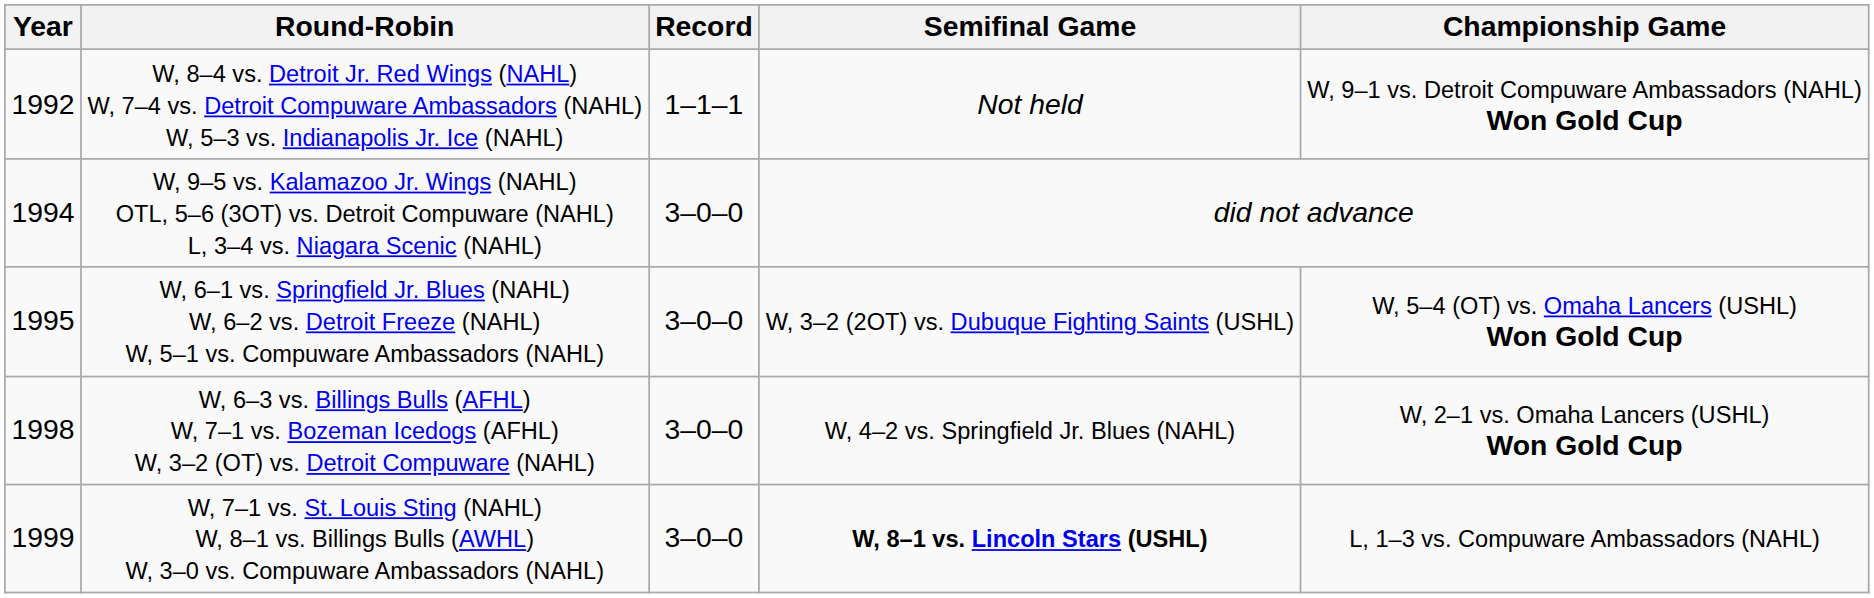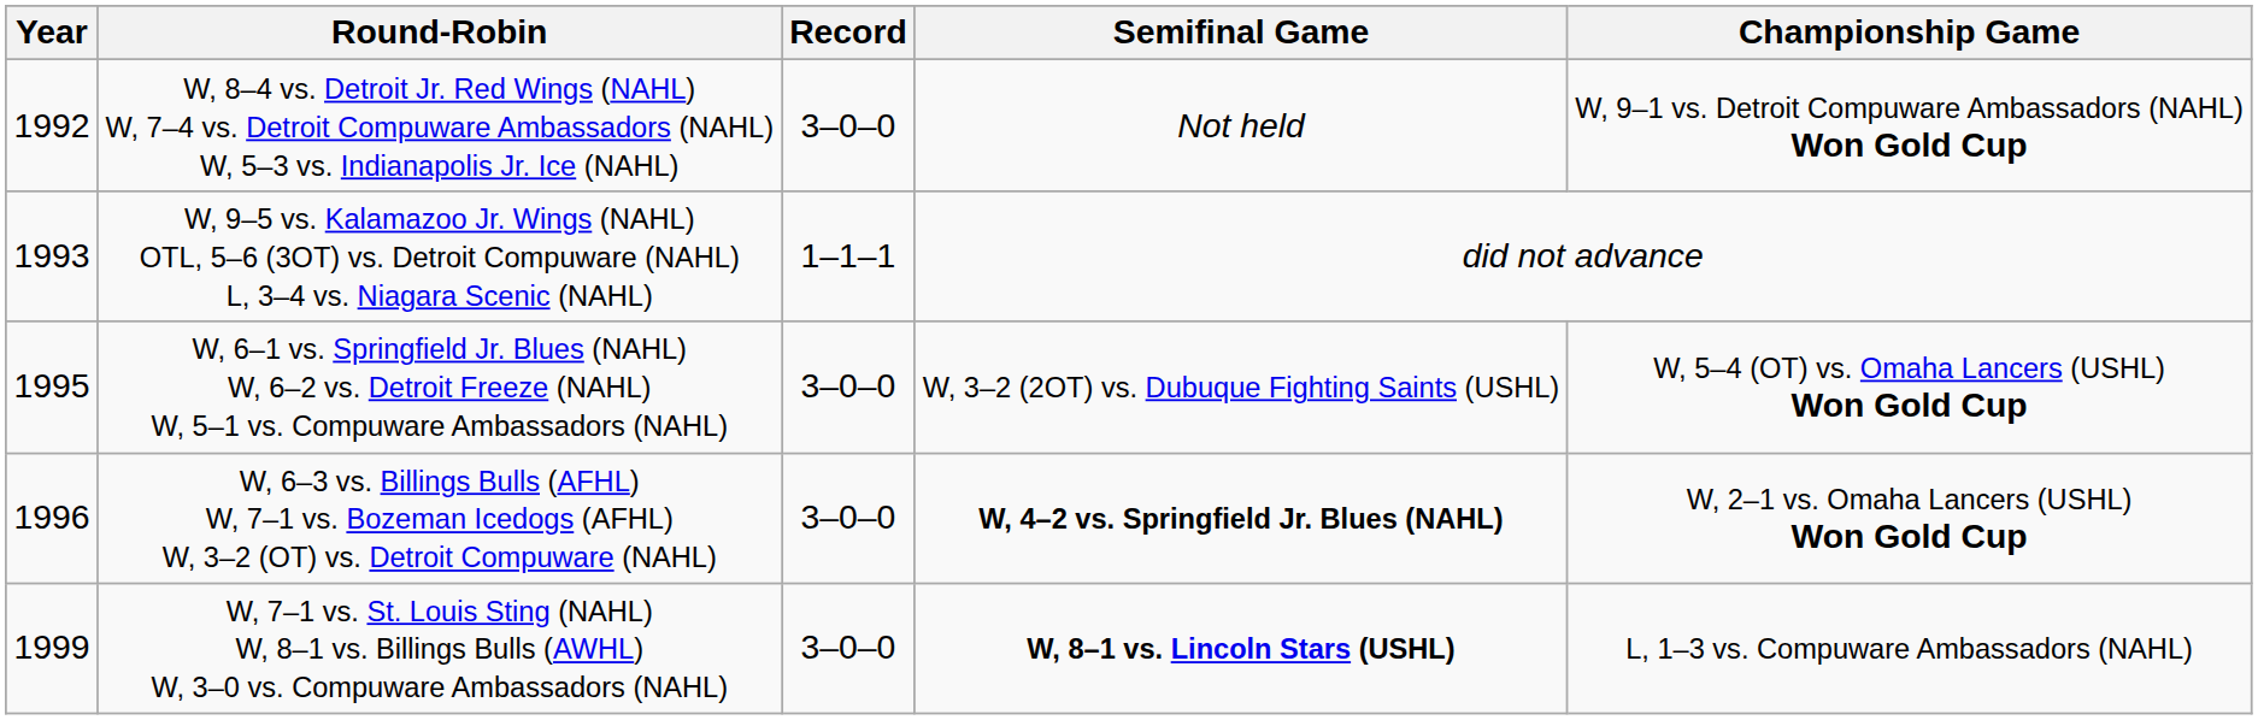row 2 | Record: 1–1–1 -> 3–0–0
row 3 | Year: 1994 -> 1993
row 3 | Record: 3–0–0 -> 1–1–1
row 5 | Year: 1998 -> 1996
row 5 | Semifinal Game: normal -> bold
